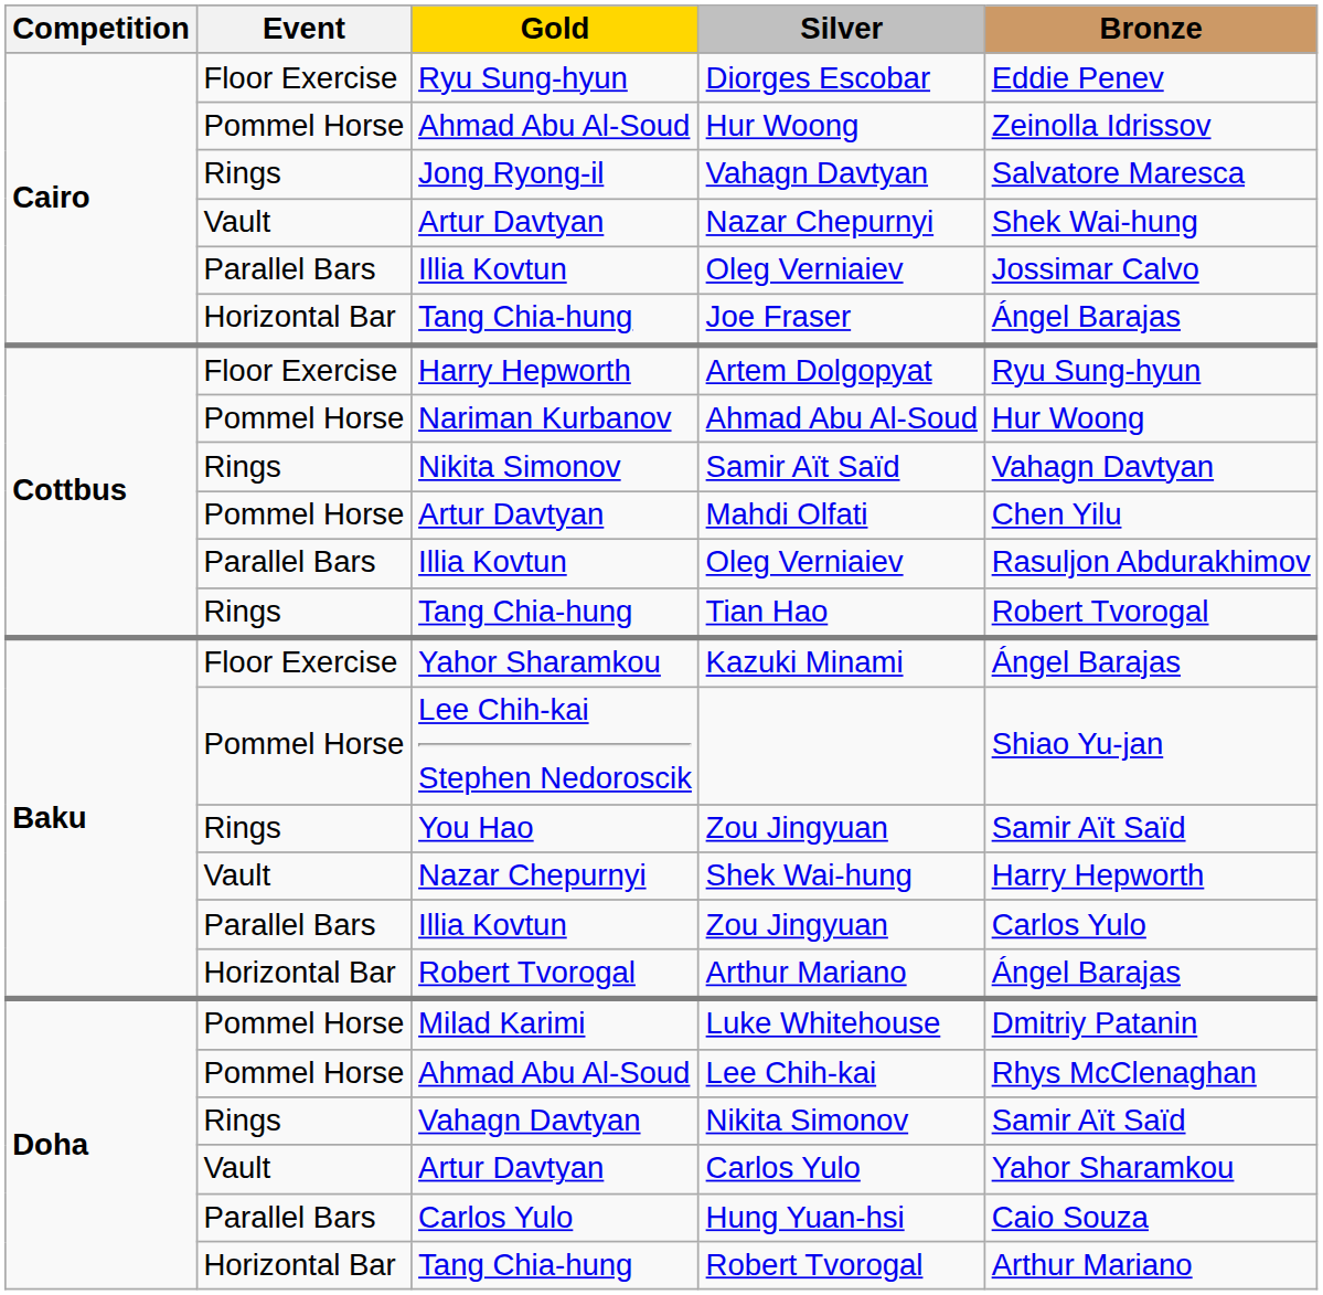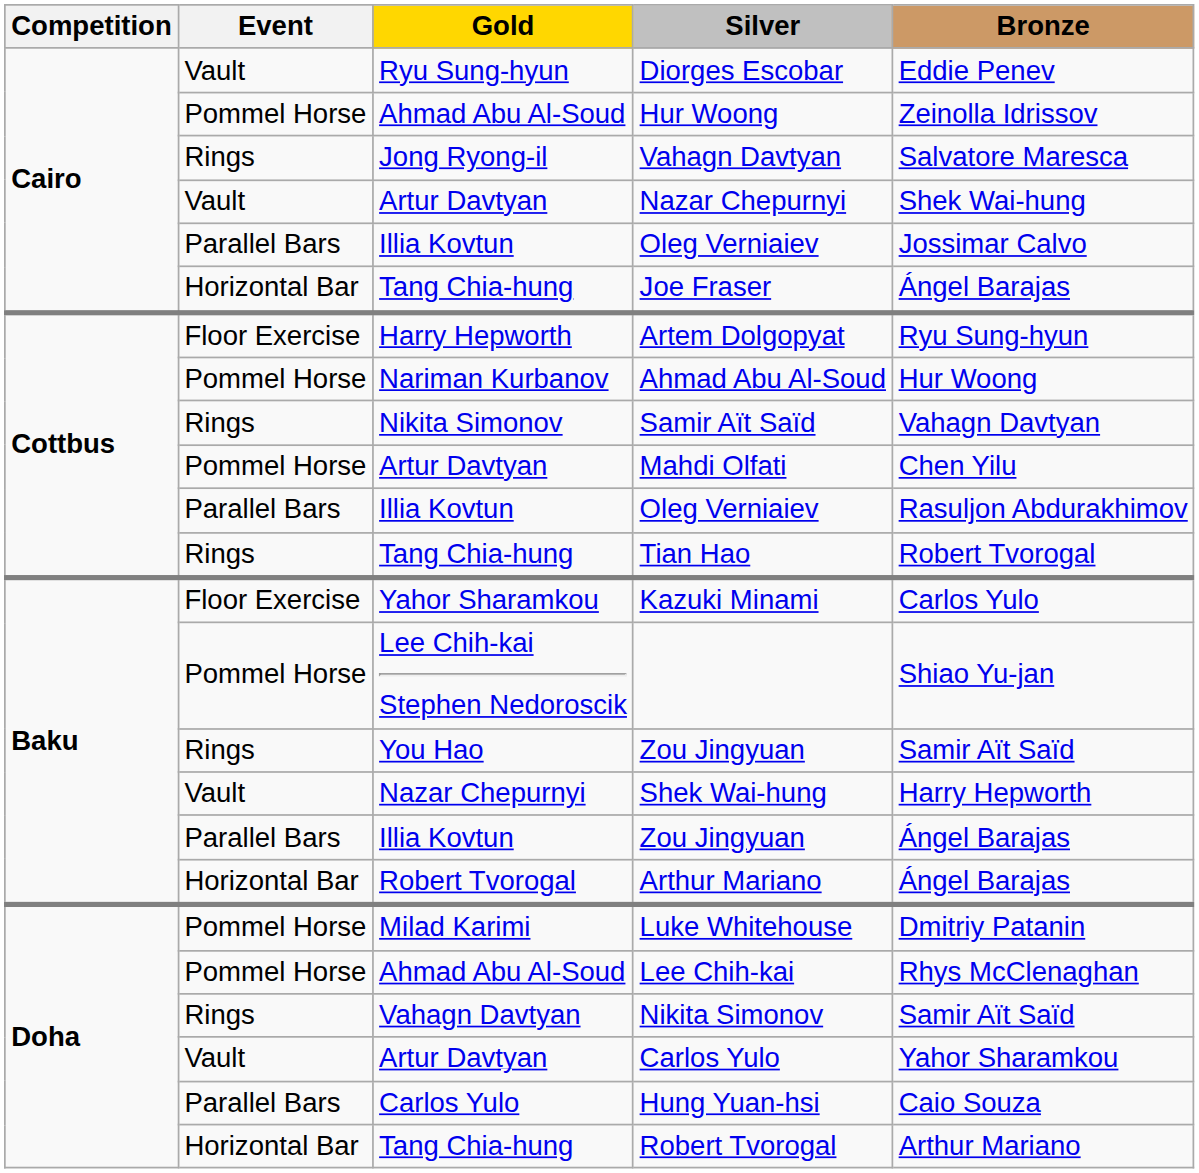Diorges Escobar | Event: Floor Exercise -> Vault
Kazuki Minami | Bronze: Ángel Barajas -> Carlos Yulo
Illia Kovtun / Zou Jingyuan | Bronze: Carlos Yulo -> Ángel Barajas
